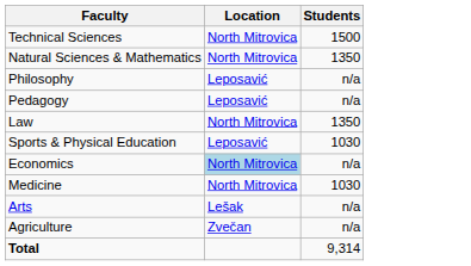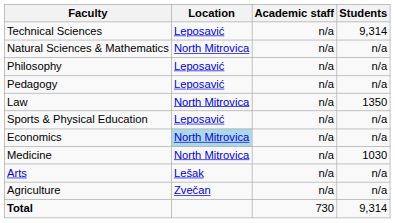+ column: Academic staff | n/a | n/a | n/a | n/a | n/a | n/a | n/a | n/a | n/a | n/a | 730
Technical Sciences | Location: North Mitrovica -> Leposavić
Technical Sciences | Students: 1500 -> 9,314
Natural Sciences & Mathematics | Students: 1350 -> n/a
Sports & Physical Education | Students: 1030 -> n/a
